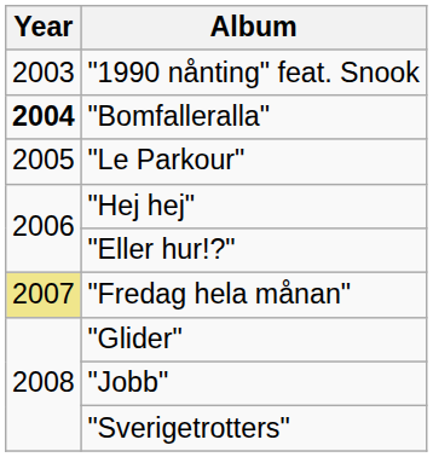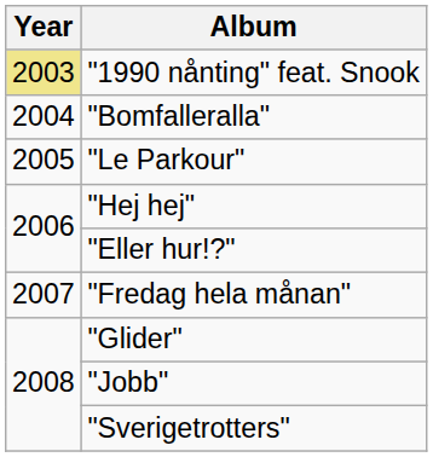"1990 nånting" feat. Snook | Year: no background -> khaki background
"Bomfalleralla" | Year: bold -> normal
"Fredag hela månan" | Year: khaki background -> no background
